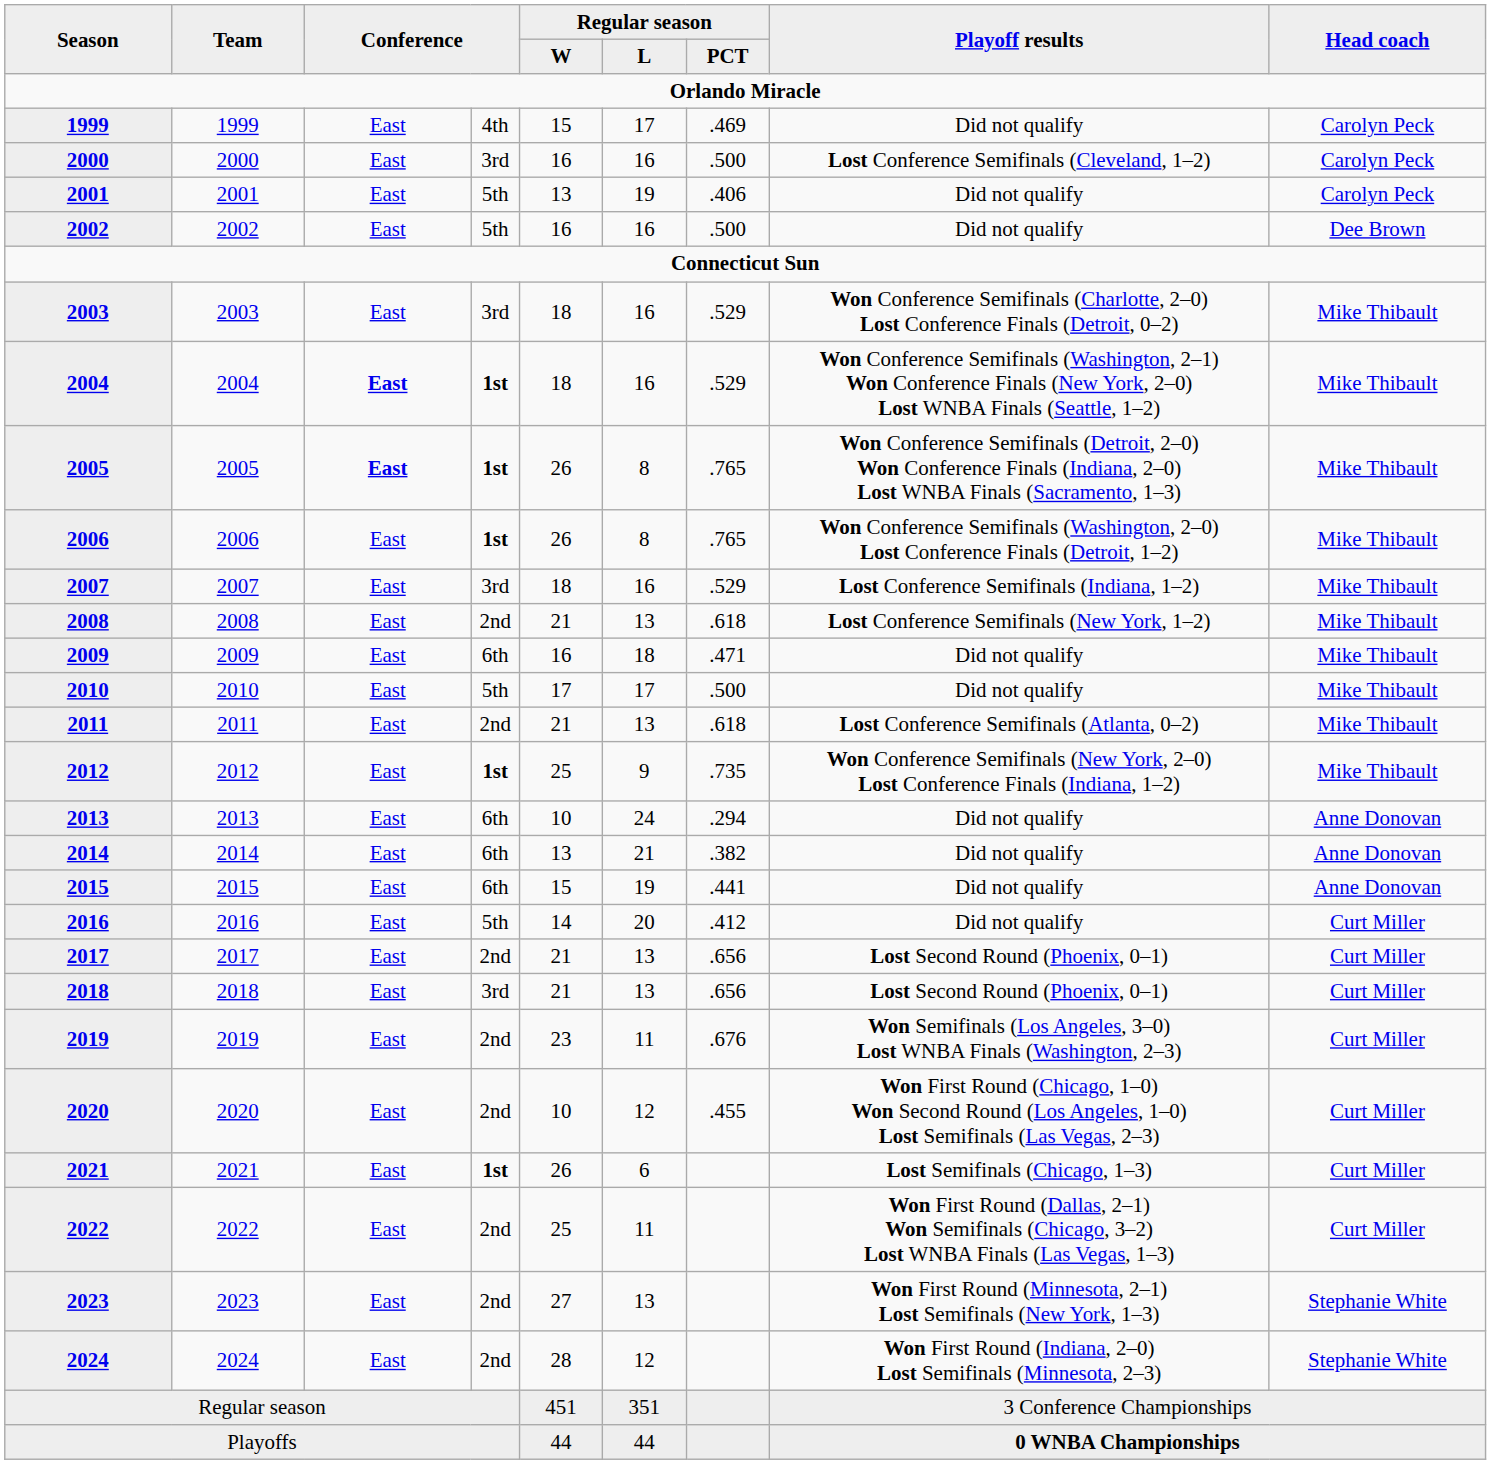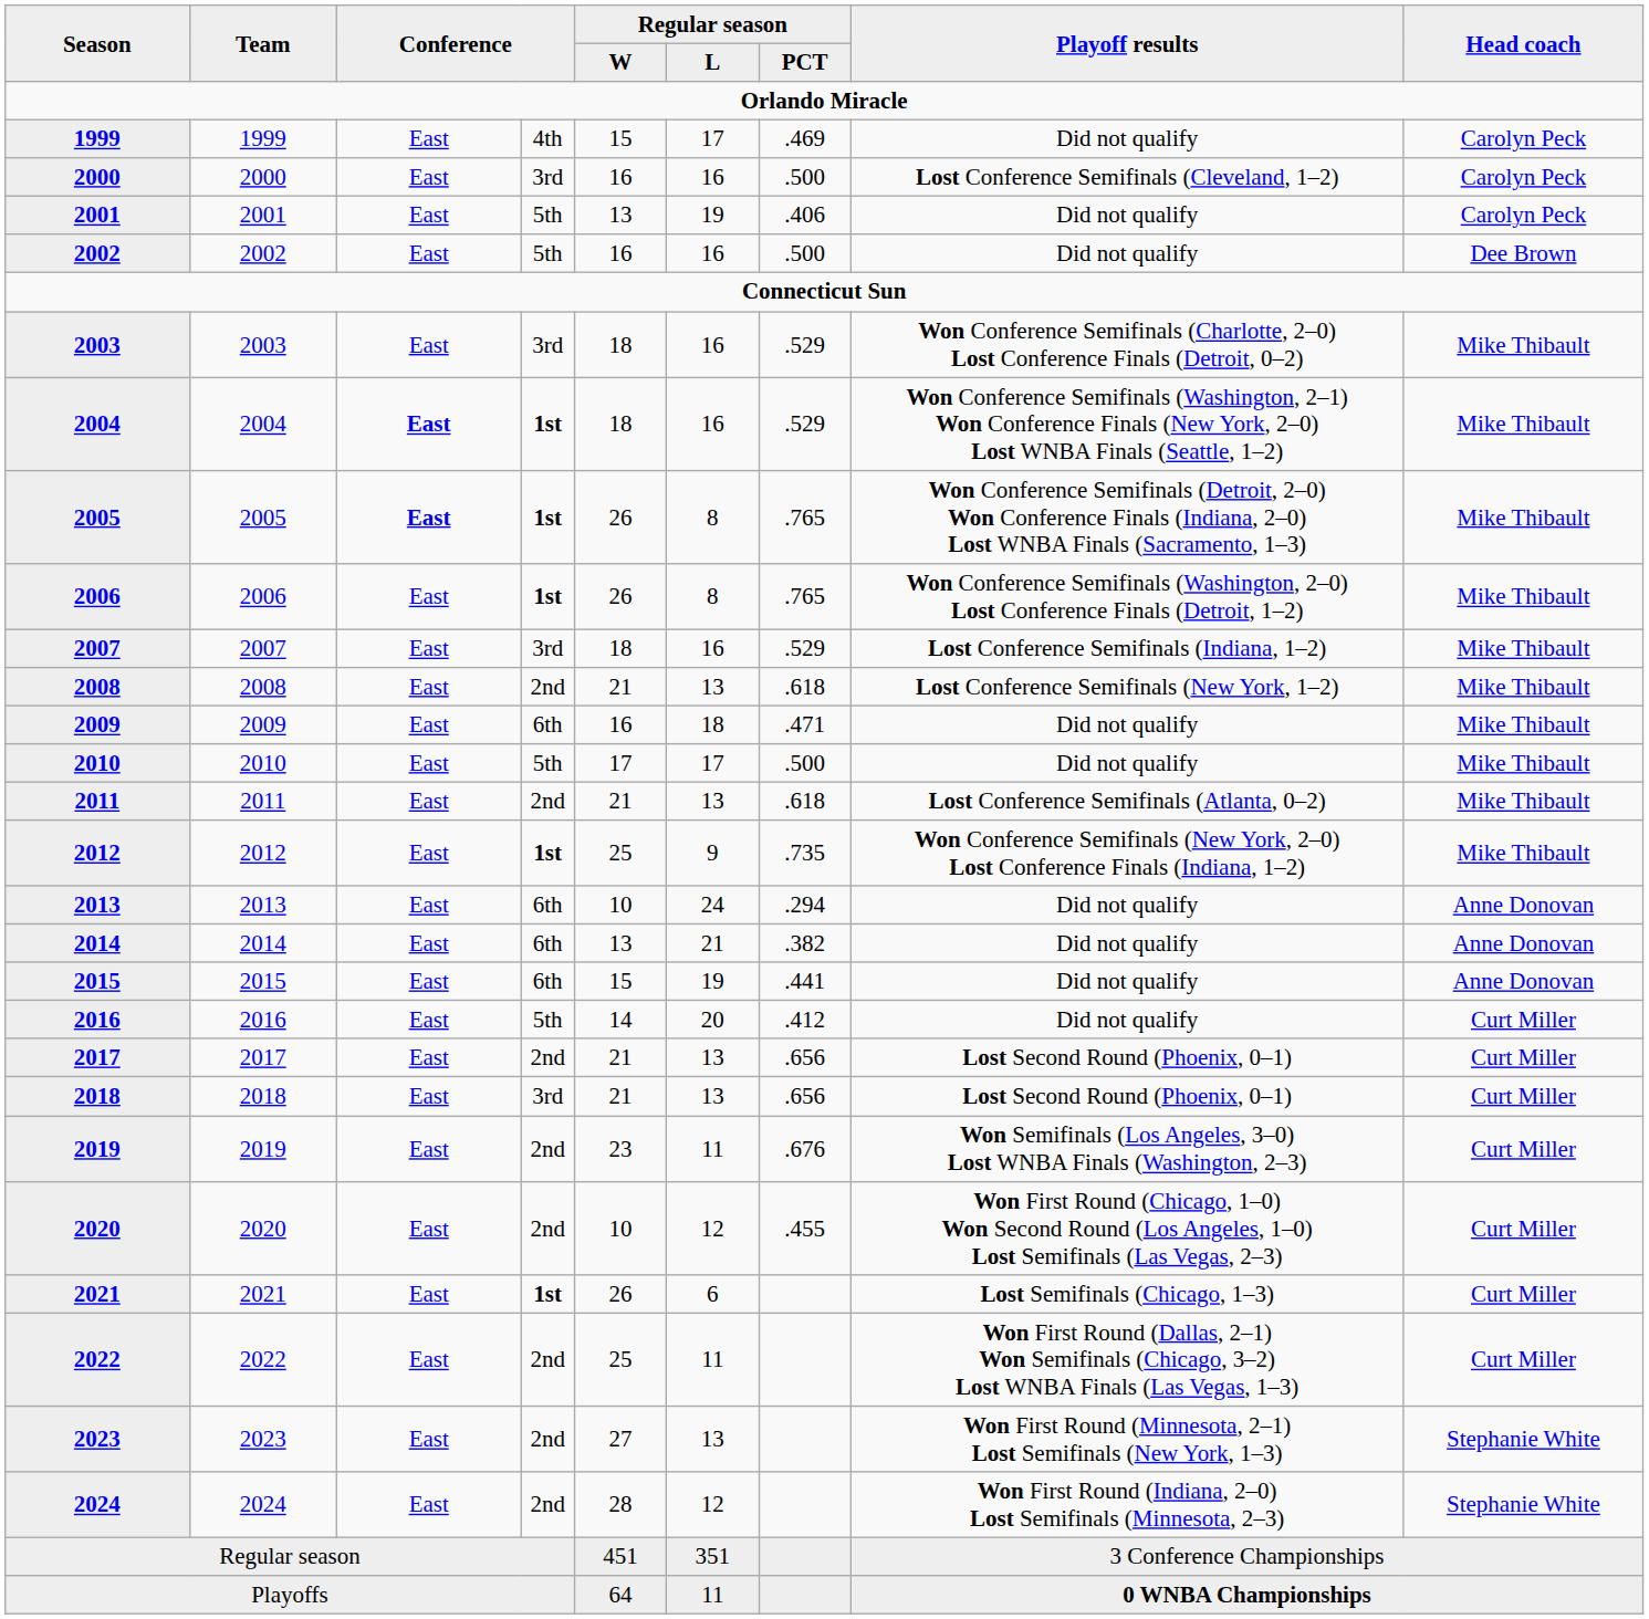Playoffs | Regular season / W: 44 -> 64
Playoffs | Regular season / L: 44 -> 11
